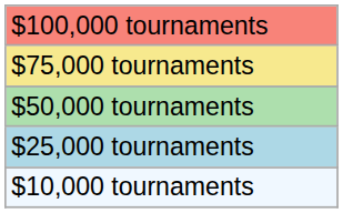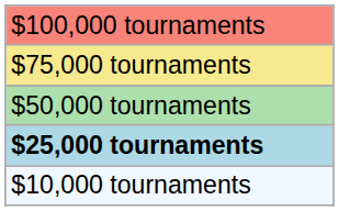row 4 | column 1: normal -> bold
